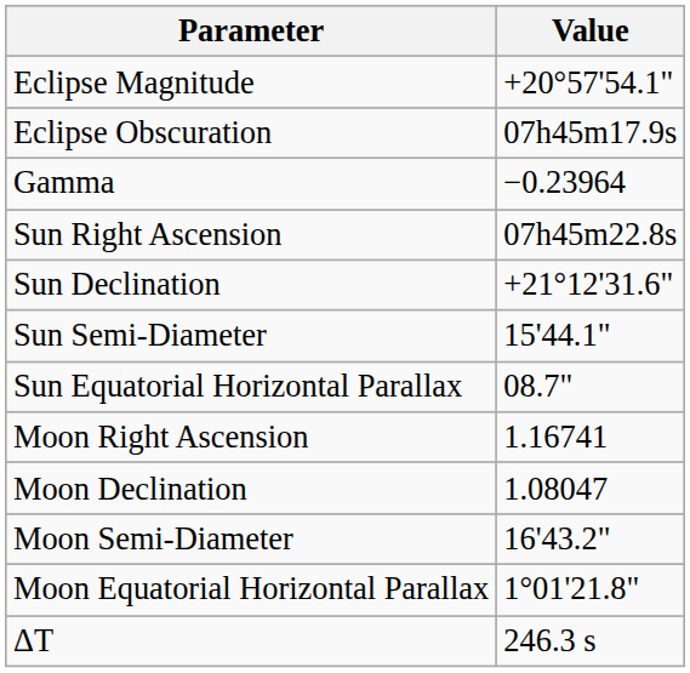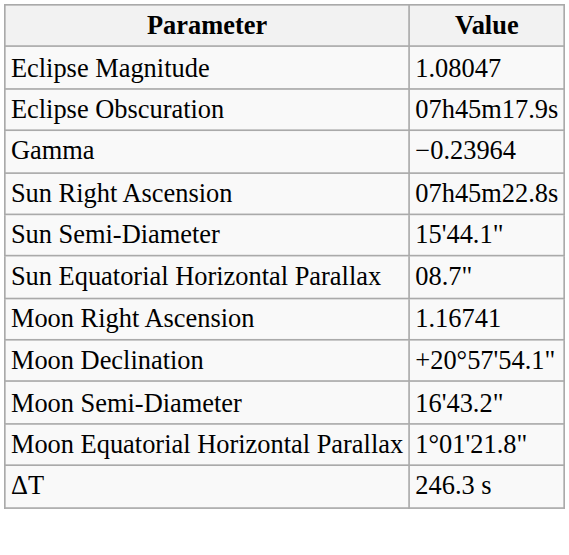Eclipse Magnitude | Value: +20°57'54.1" -> 1.08047
- row: Sun Declination | +21°12'31.6"
Moon Declination | Value: 1.08047 -> +20°57'54.1"
